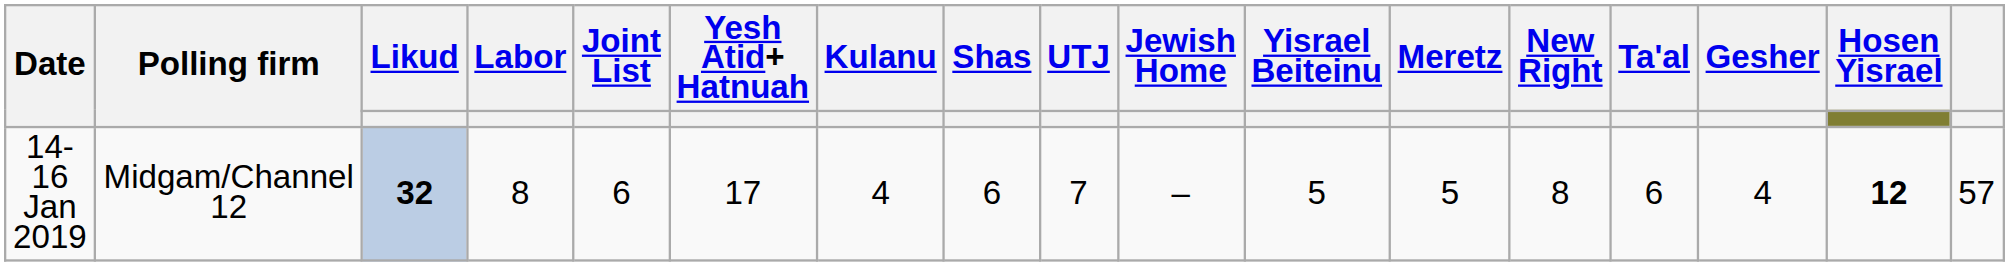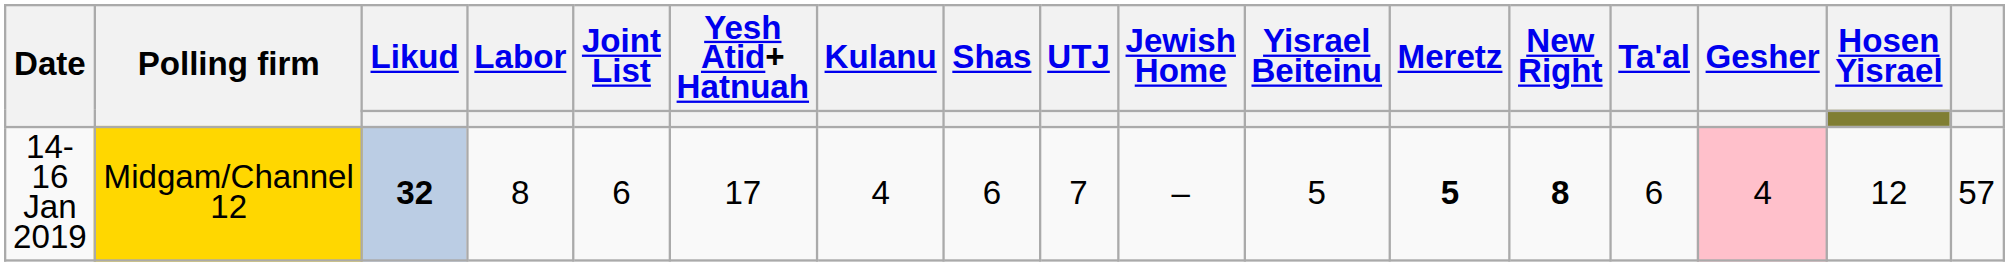14-16 Jan 2019 | Polling firm: no background -> gold background
14-16 Jan 2019 | Meretz: normal -> bold
14-16 Jan 2019 | New Right: normal -> bold
14-16 Jan 2019 | Gesher: no background -> pink background
14-16 Jan 2019 | Hosen Yisrael: bold -> normal
